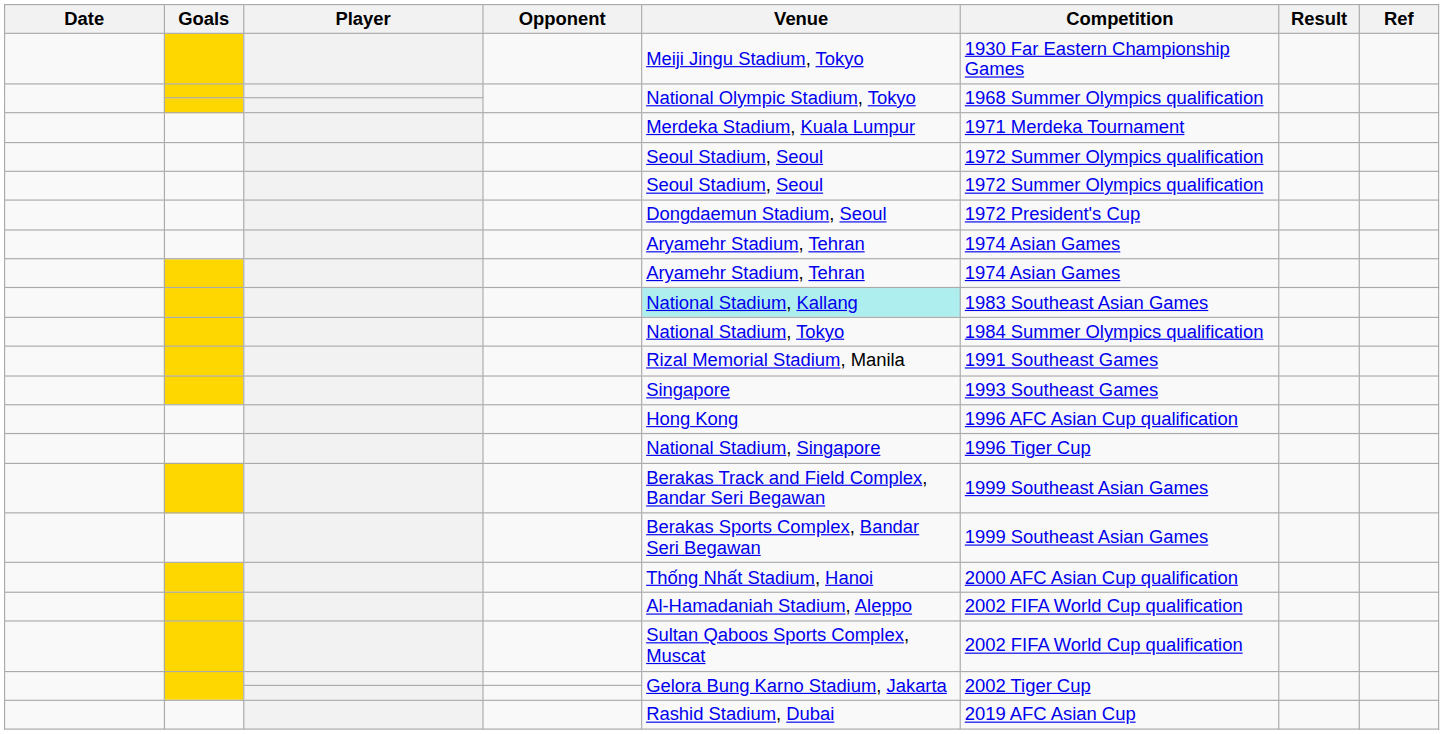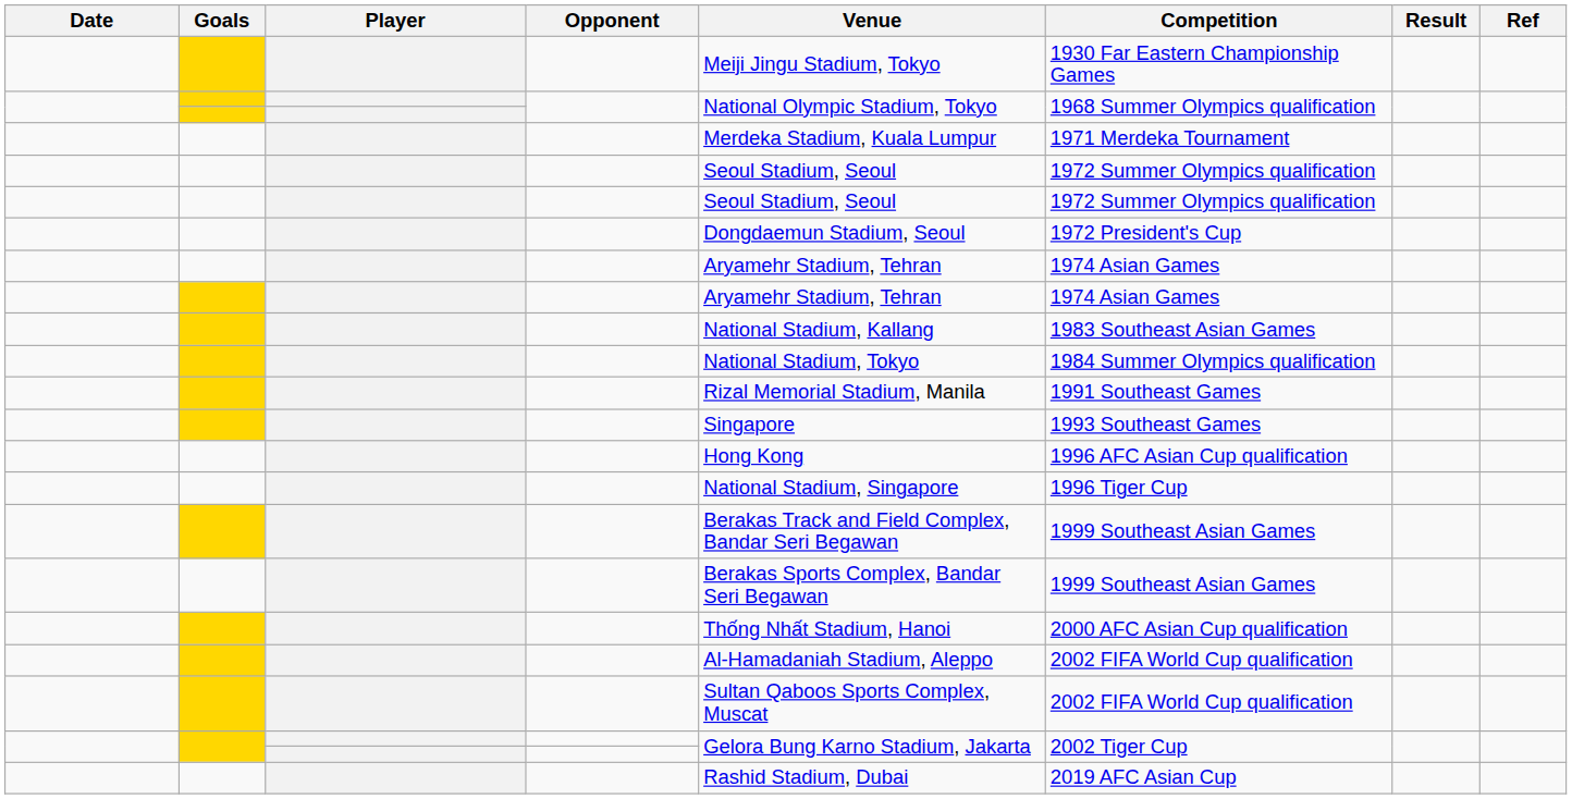row 11 | Venue: paleturquoise background -> no background
